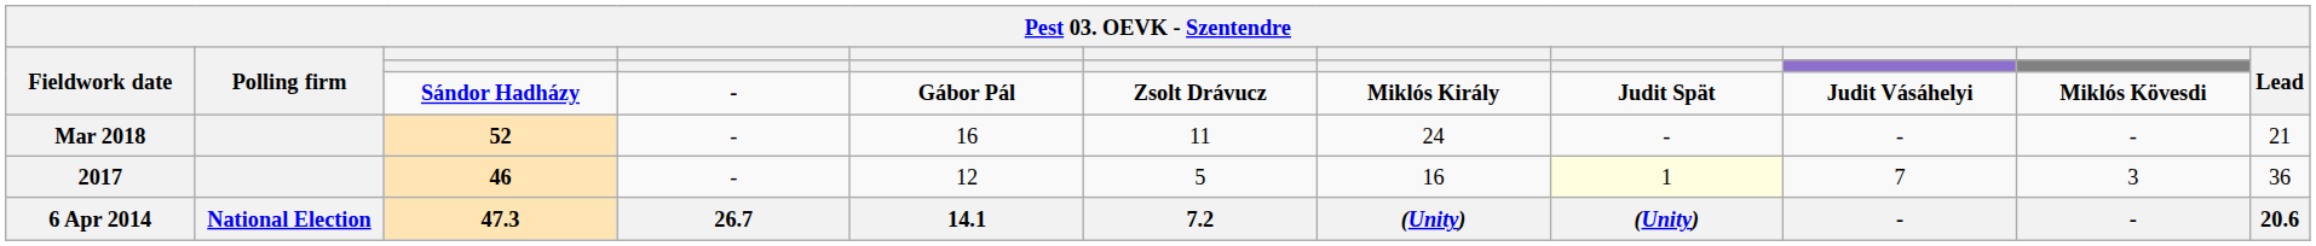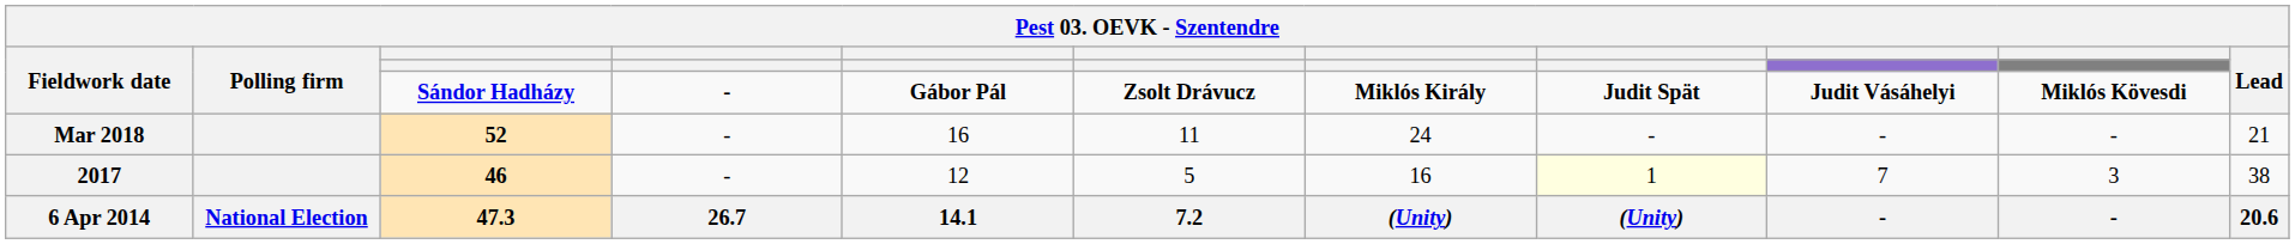2017 | Lead: 36 -> 38
